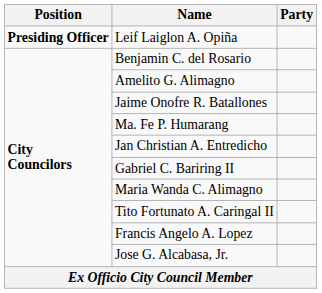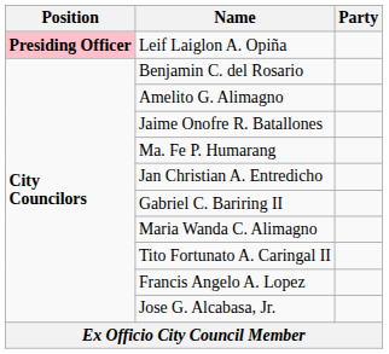Leif Laiglon A. Opiña | Position: no background -> pink background
